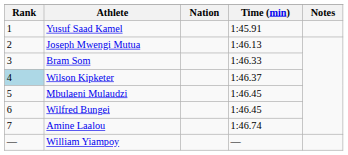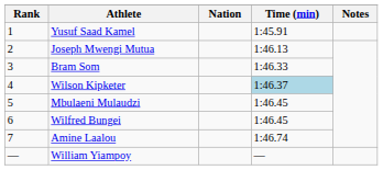Wilson Kipketer | Rank: lightblue background -> no background
Wilson Kipketer | Time (min): no background -> lightblue background
